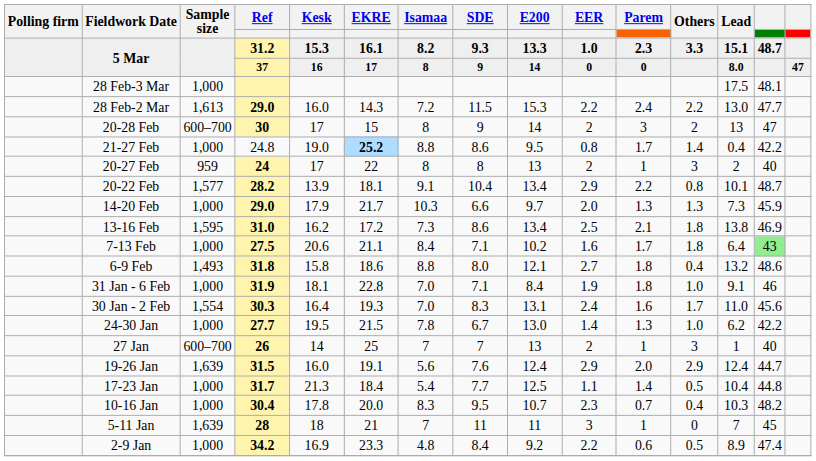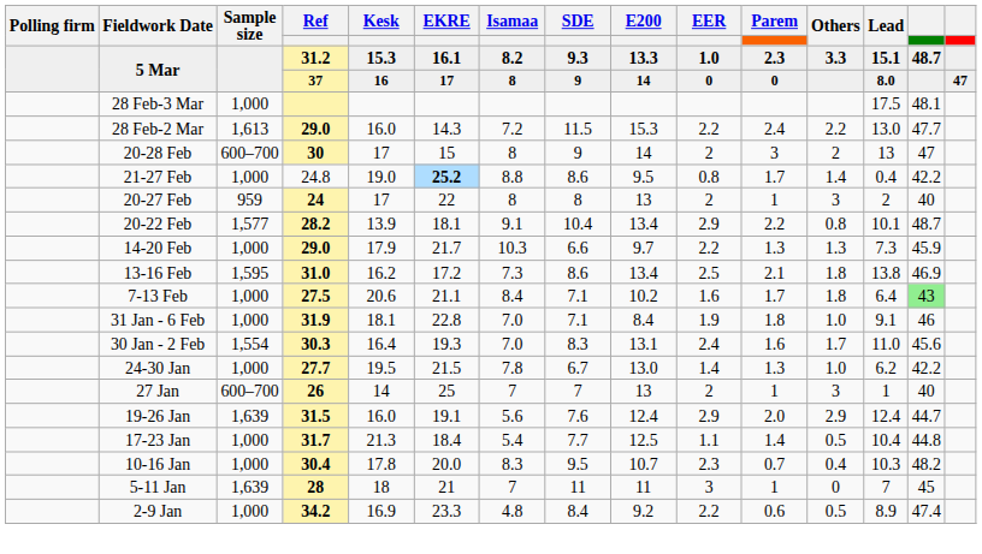14-20 Feb | EER: 2.0 -> 2.2
- row: 6-9 Feb | 1,493 | 31.8 | 15.8 | 18.6 | 8.8 | 8.0 | 12.1 | 2.7 | 1.8 | 0.4 | 13.2 | 48.6
